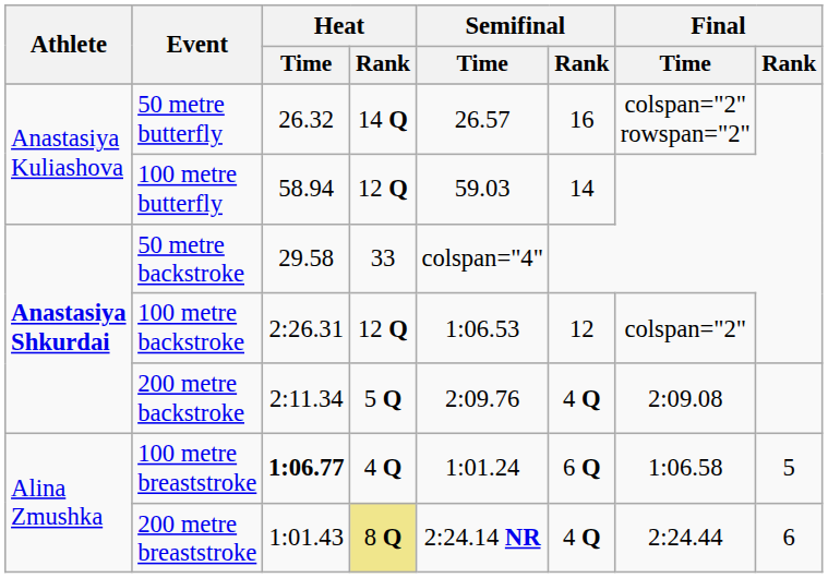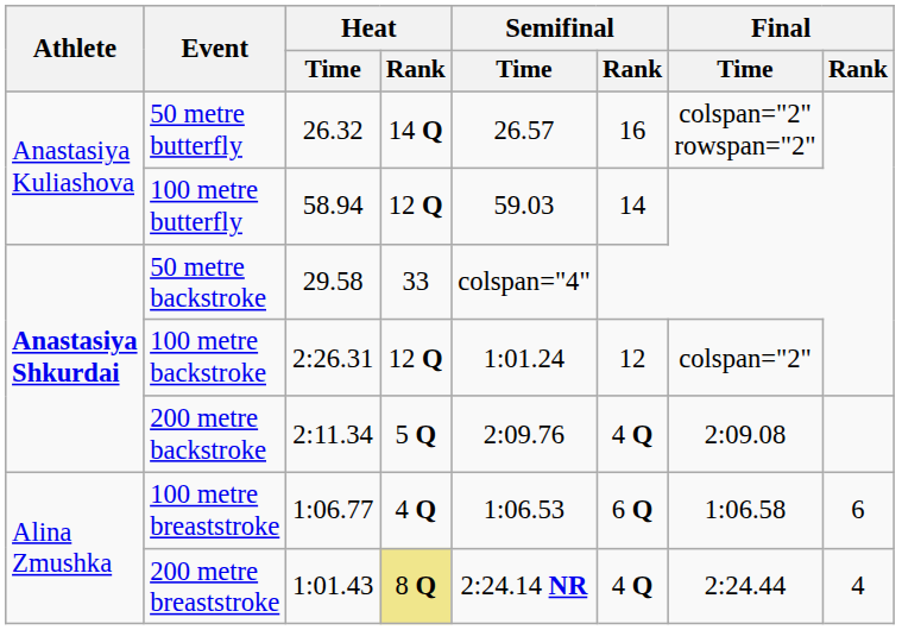100 metre backstroke | Semifinal / Time: 1:06.53 -> 1:01.24
100 metre breaststroke | Heat / Time: bold -> normal
100 metre breaststroke | Semifinal / Time: 1:01.24 -> 1:06.53
100 metre breaststroke | Final / Rank: 5 -> 6
200 metre breaststroke | Final / Rank: 6 -> 4
